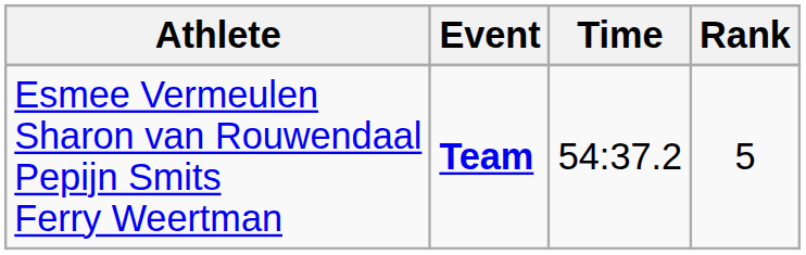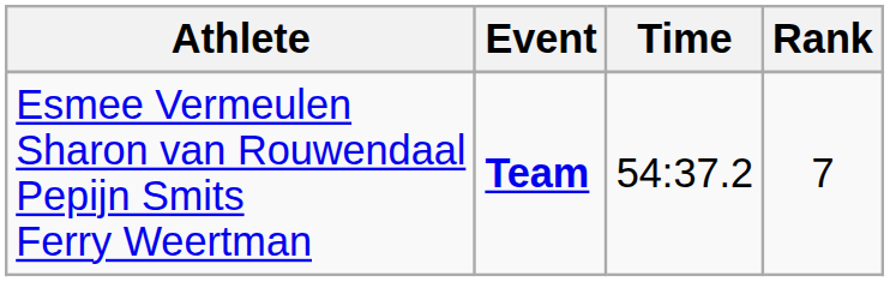row 2 | Rank: 5 -> 7
